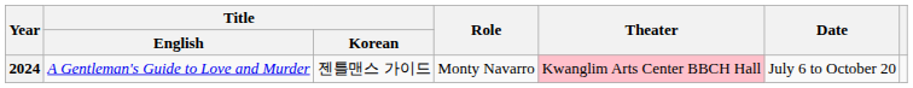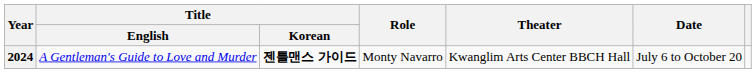2024 | Title / Korean: normal -> bold
2024 | Theater: pink background -> no background
